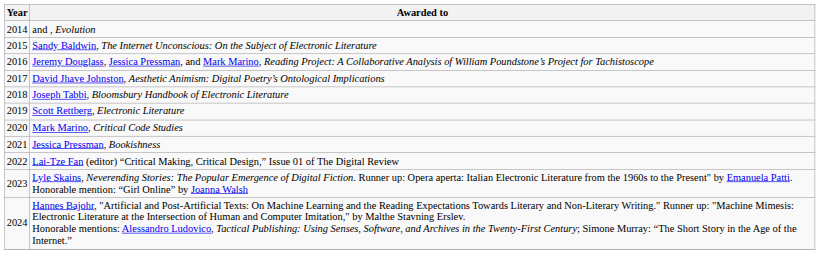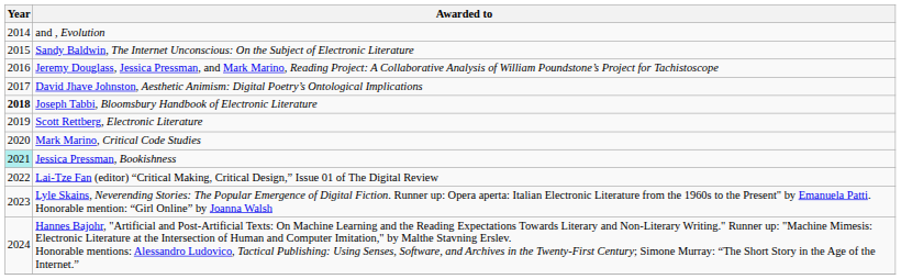Joseph Tabbi, Bloomsbury Handbook of Electronic Literature | Year: normal -> bold
Jessica Pressman, Bookishness | Year: no background -> paleturquoise background
